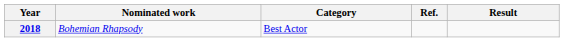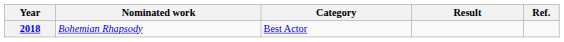columns swapped: Result <-> Ref.
